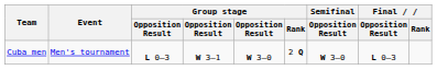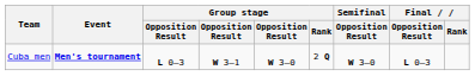Cuba men | Event: normal -> bold
